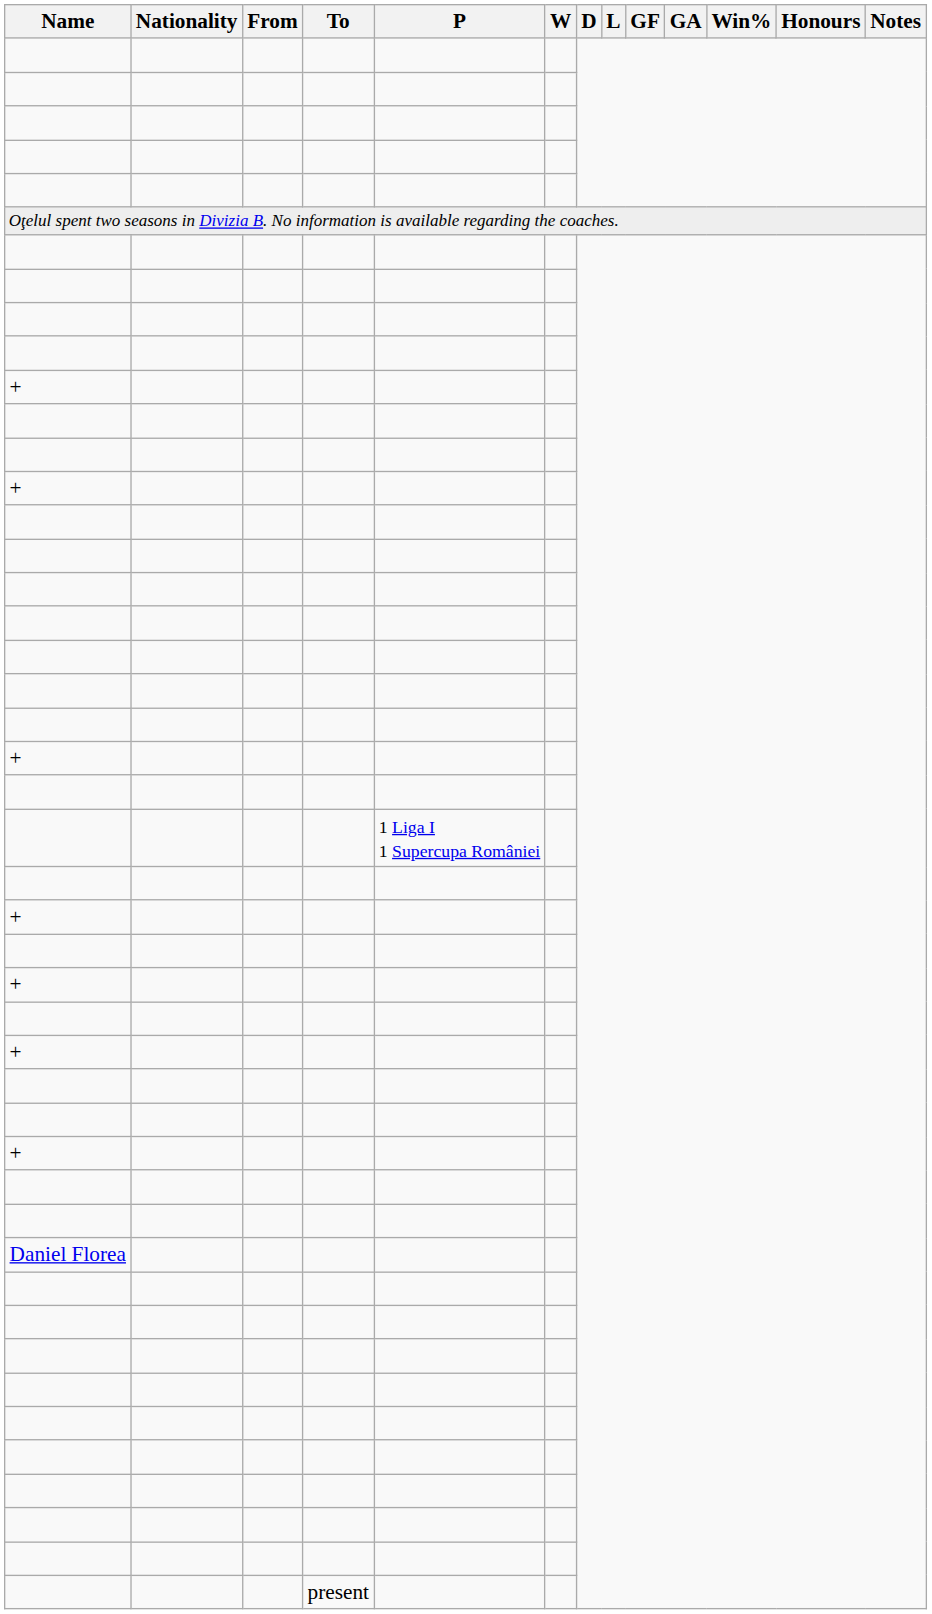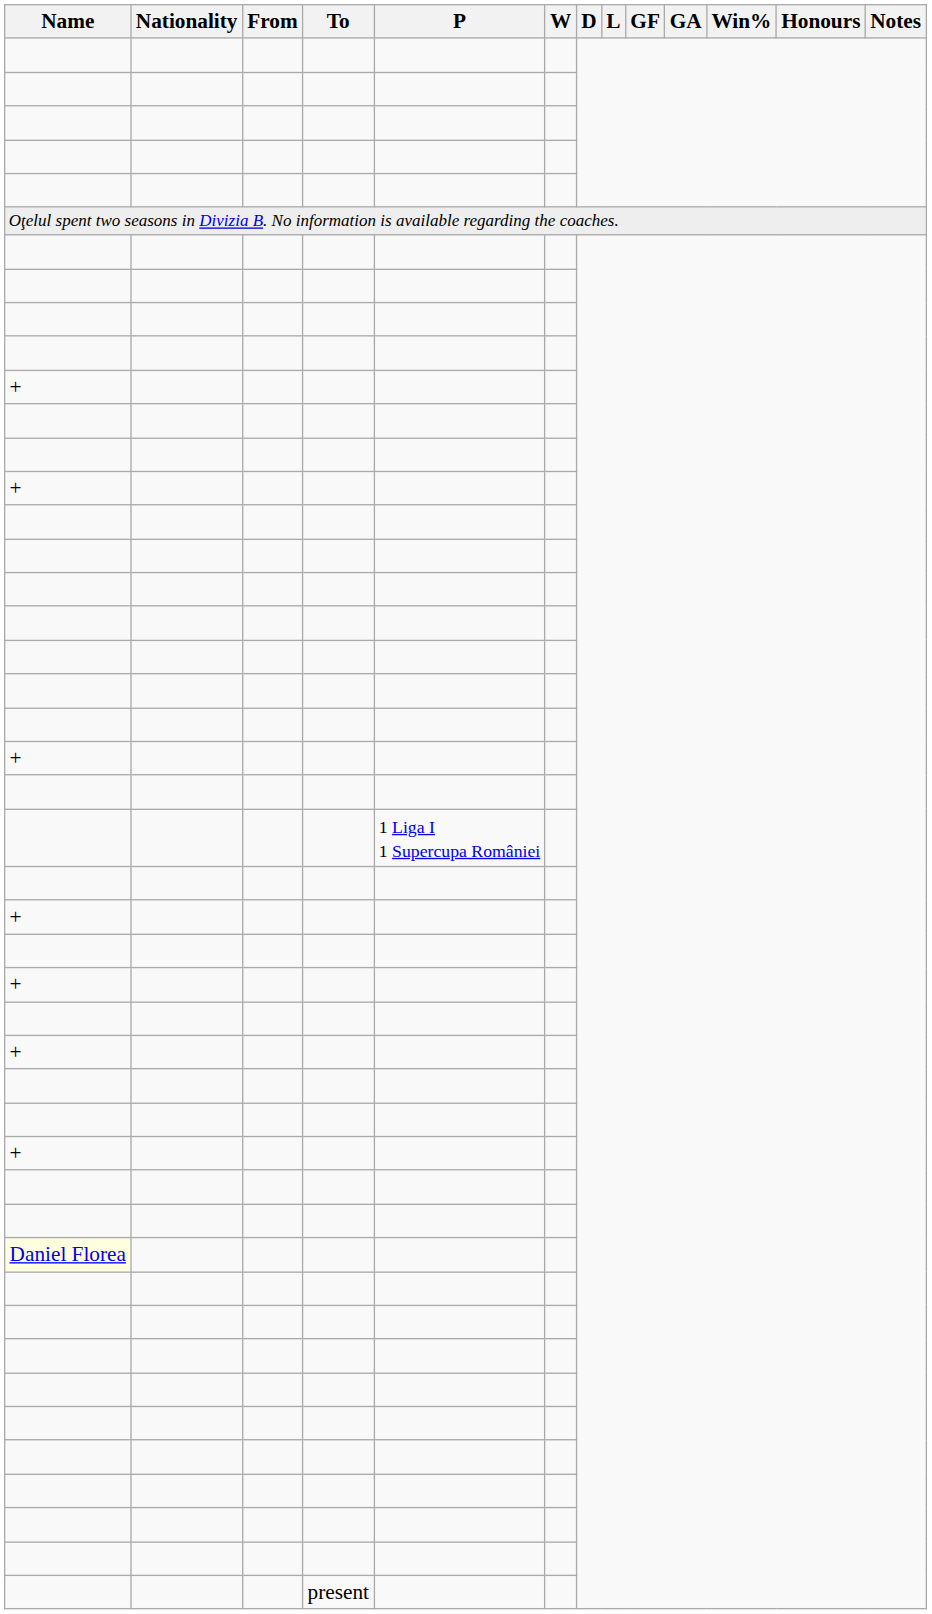Daniel Florea | Name: no background -> lightyellow background
